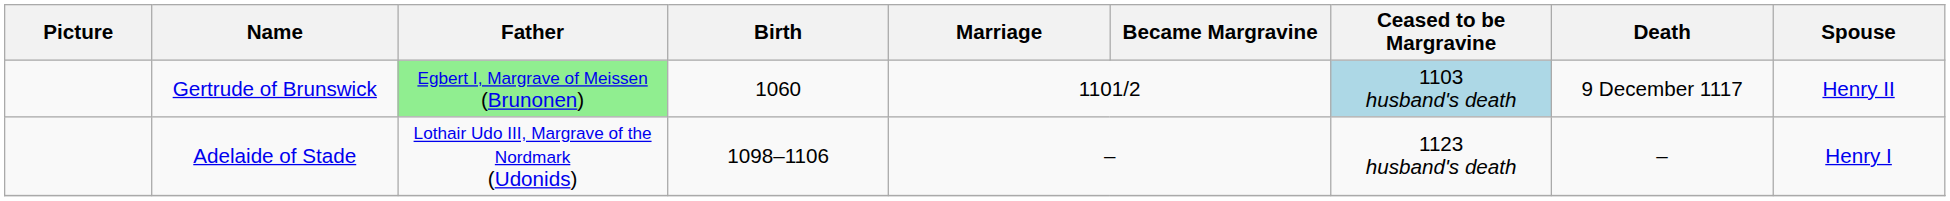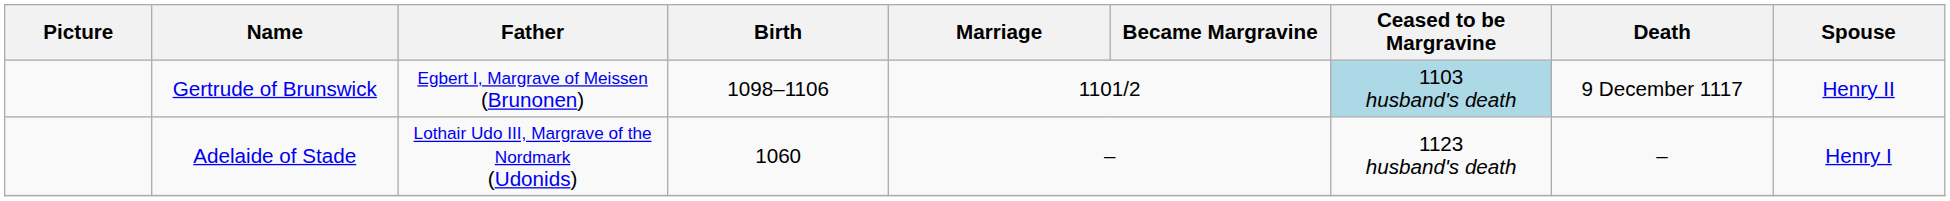Gertrude of Brunswick | Father: lightgreen background -> no background
Gertrude of Brunswick | Birth: 1060 -> 1098–1106
Adelaide of Stade | Birth: 1098–1106 -> 1060
